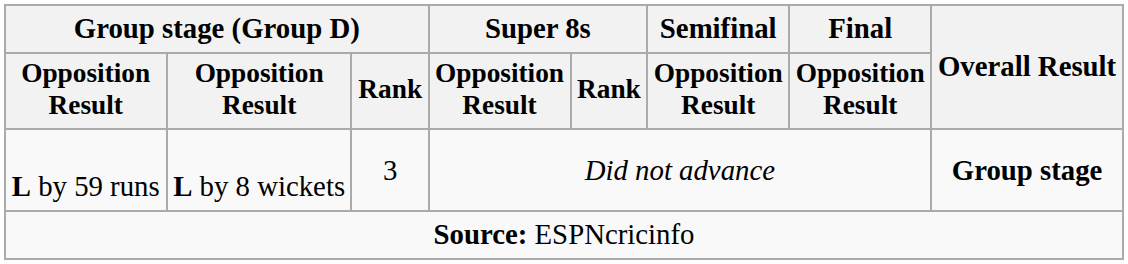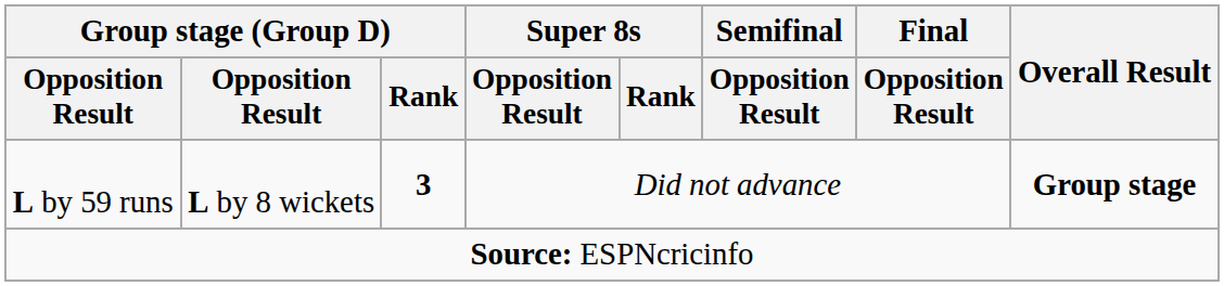L by 59 runs | Group stage (Group D) / Rank: normal -> bold
